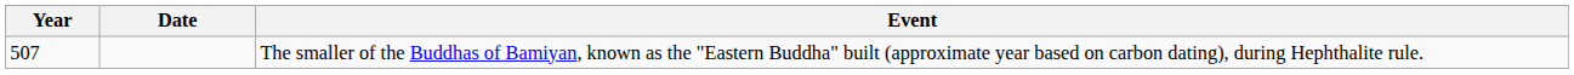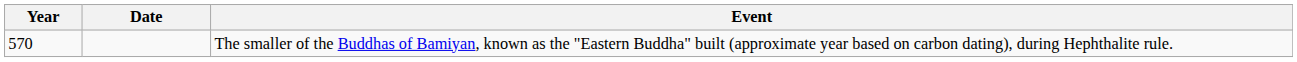row 2 | Year: 507 -> 570
